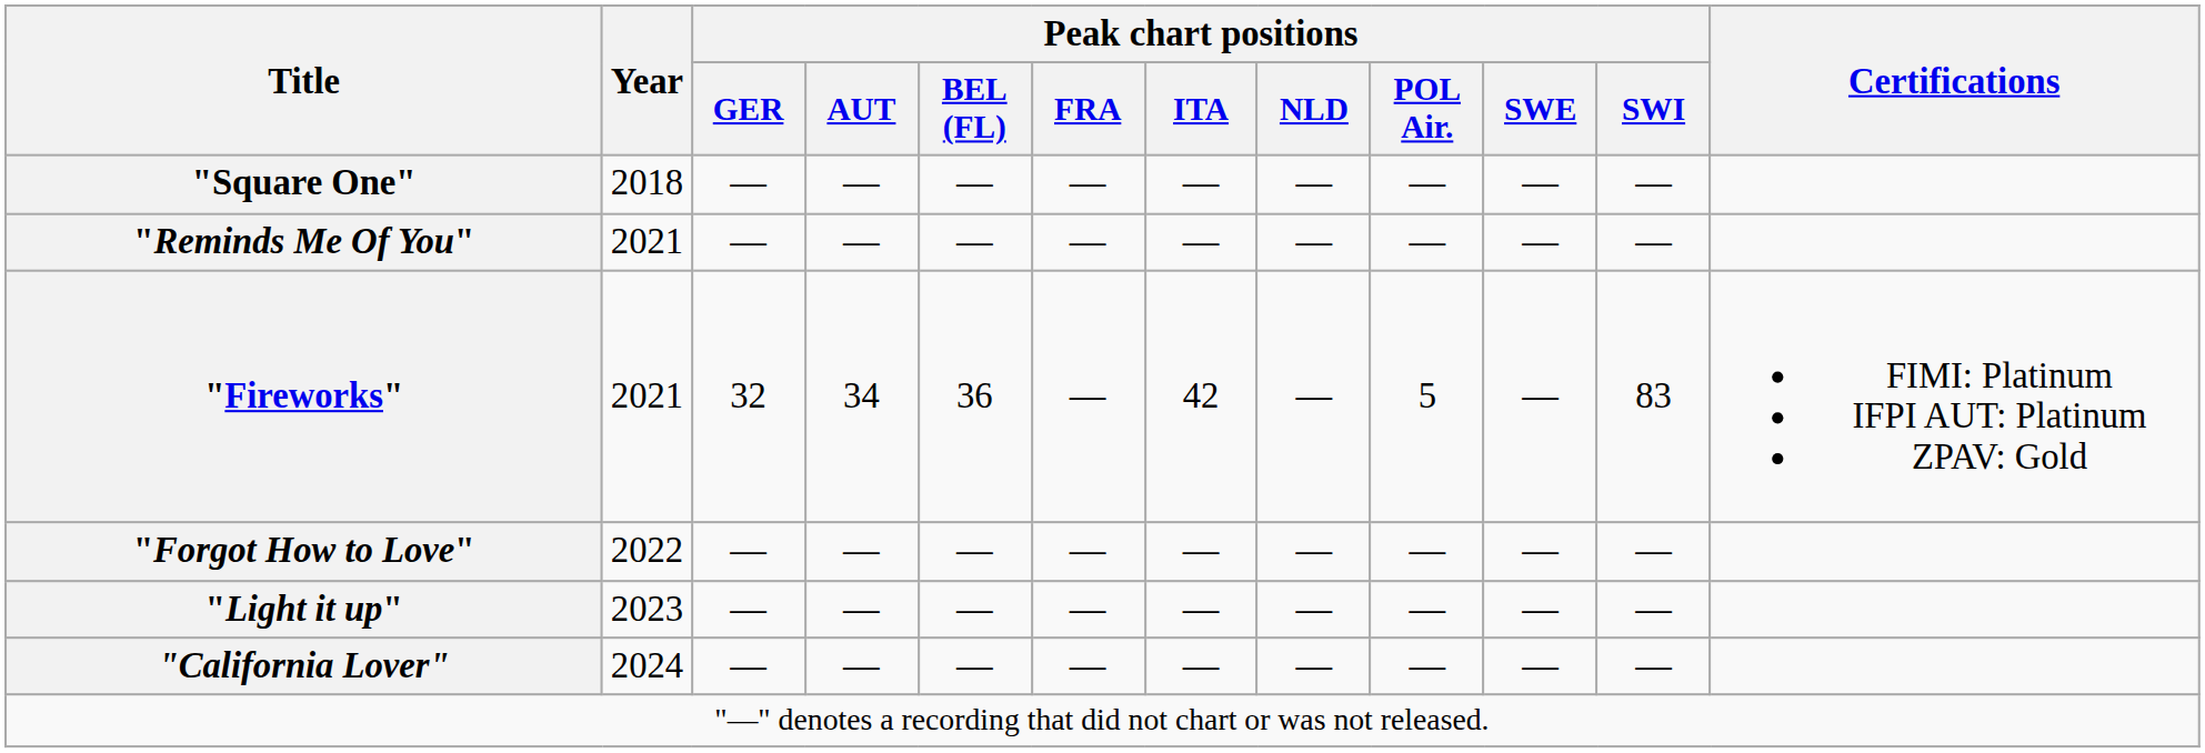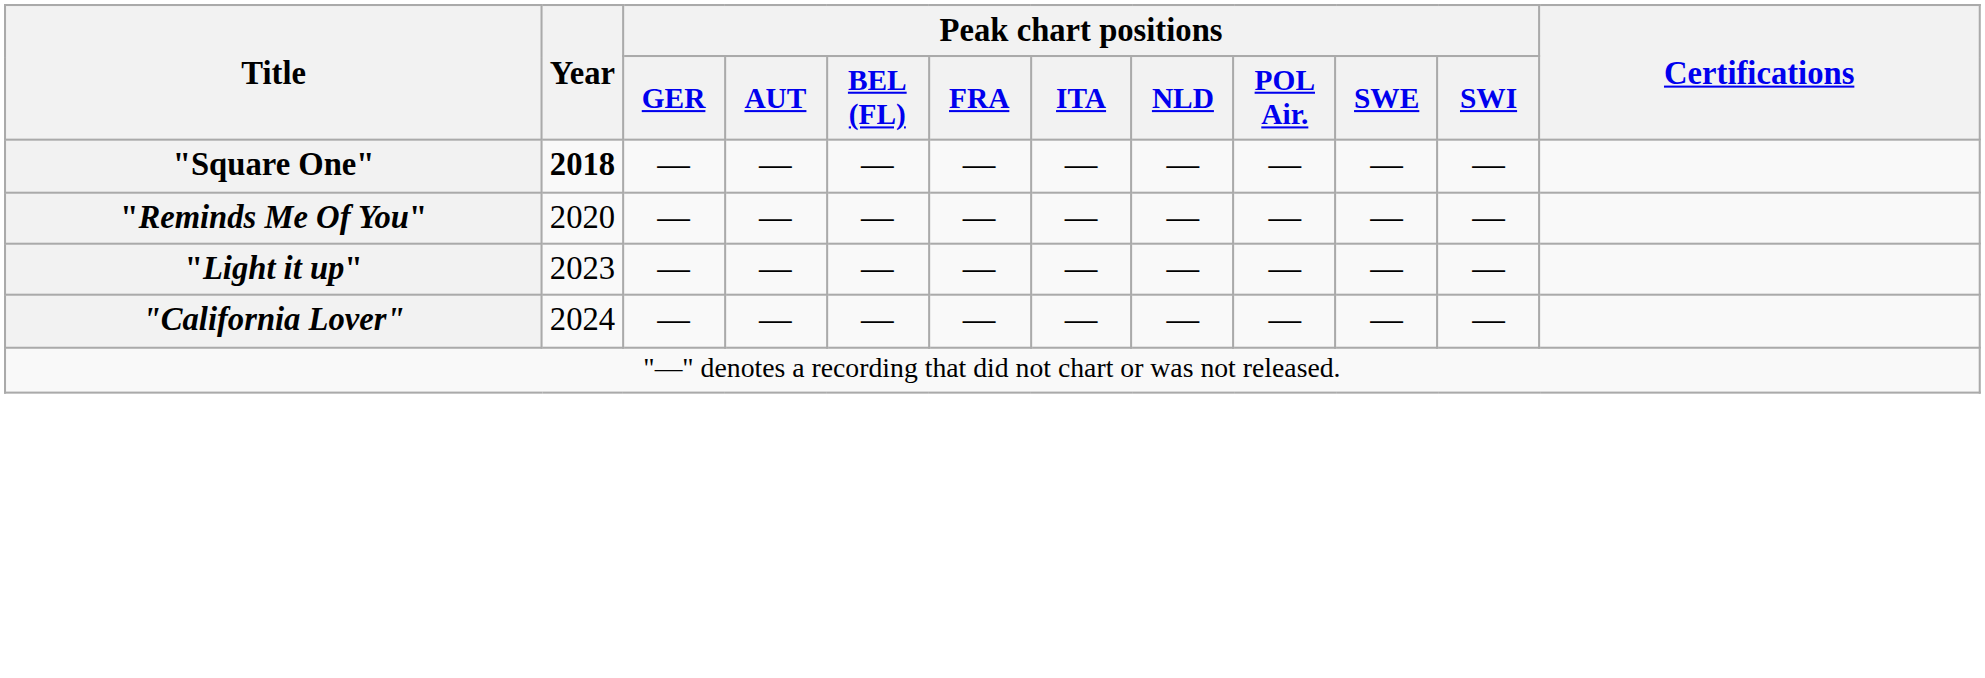"Square One" | Year: normal -> bold
"Reminds Me Of You" | Year: 2021 -> 2020
- row: "Fireworks" | 2021 | 32 | 34 | 36 | — | 42 | — | 5 | — | 83 | FIMI: Platinum IFPI AUT: Platinum ZPAV: Gold
- row: "Forgot How to Love" | 2022 | — | — | — | — | — | — | — | — | —
